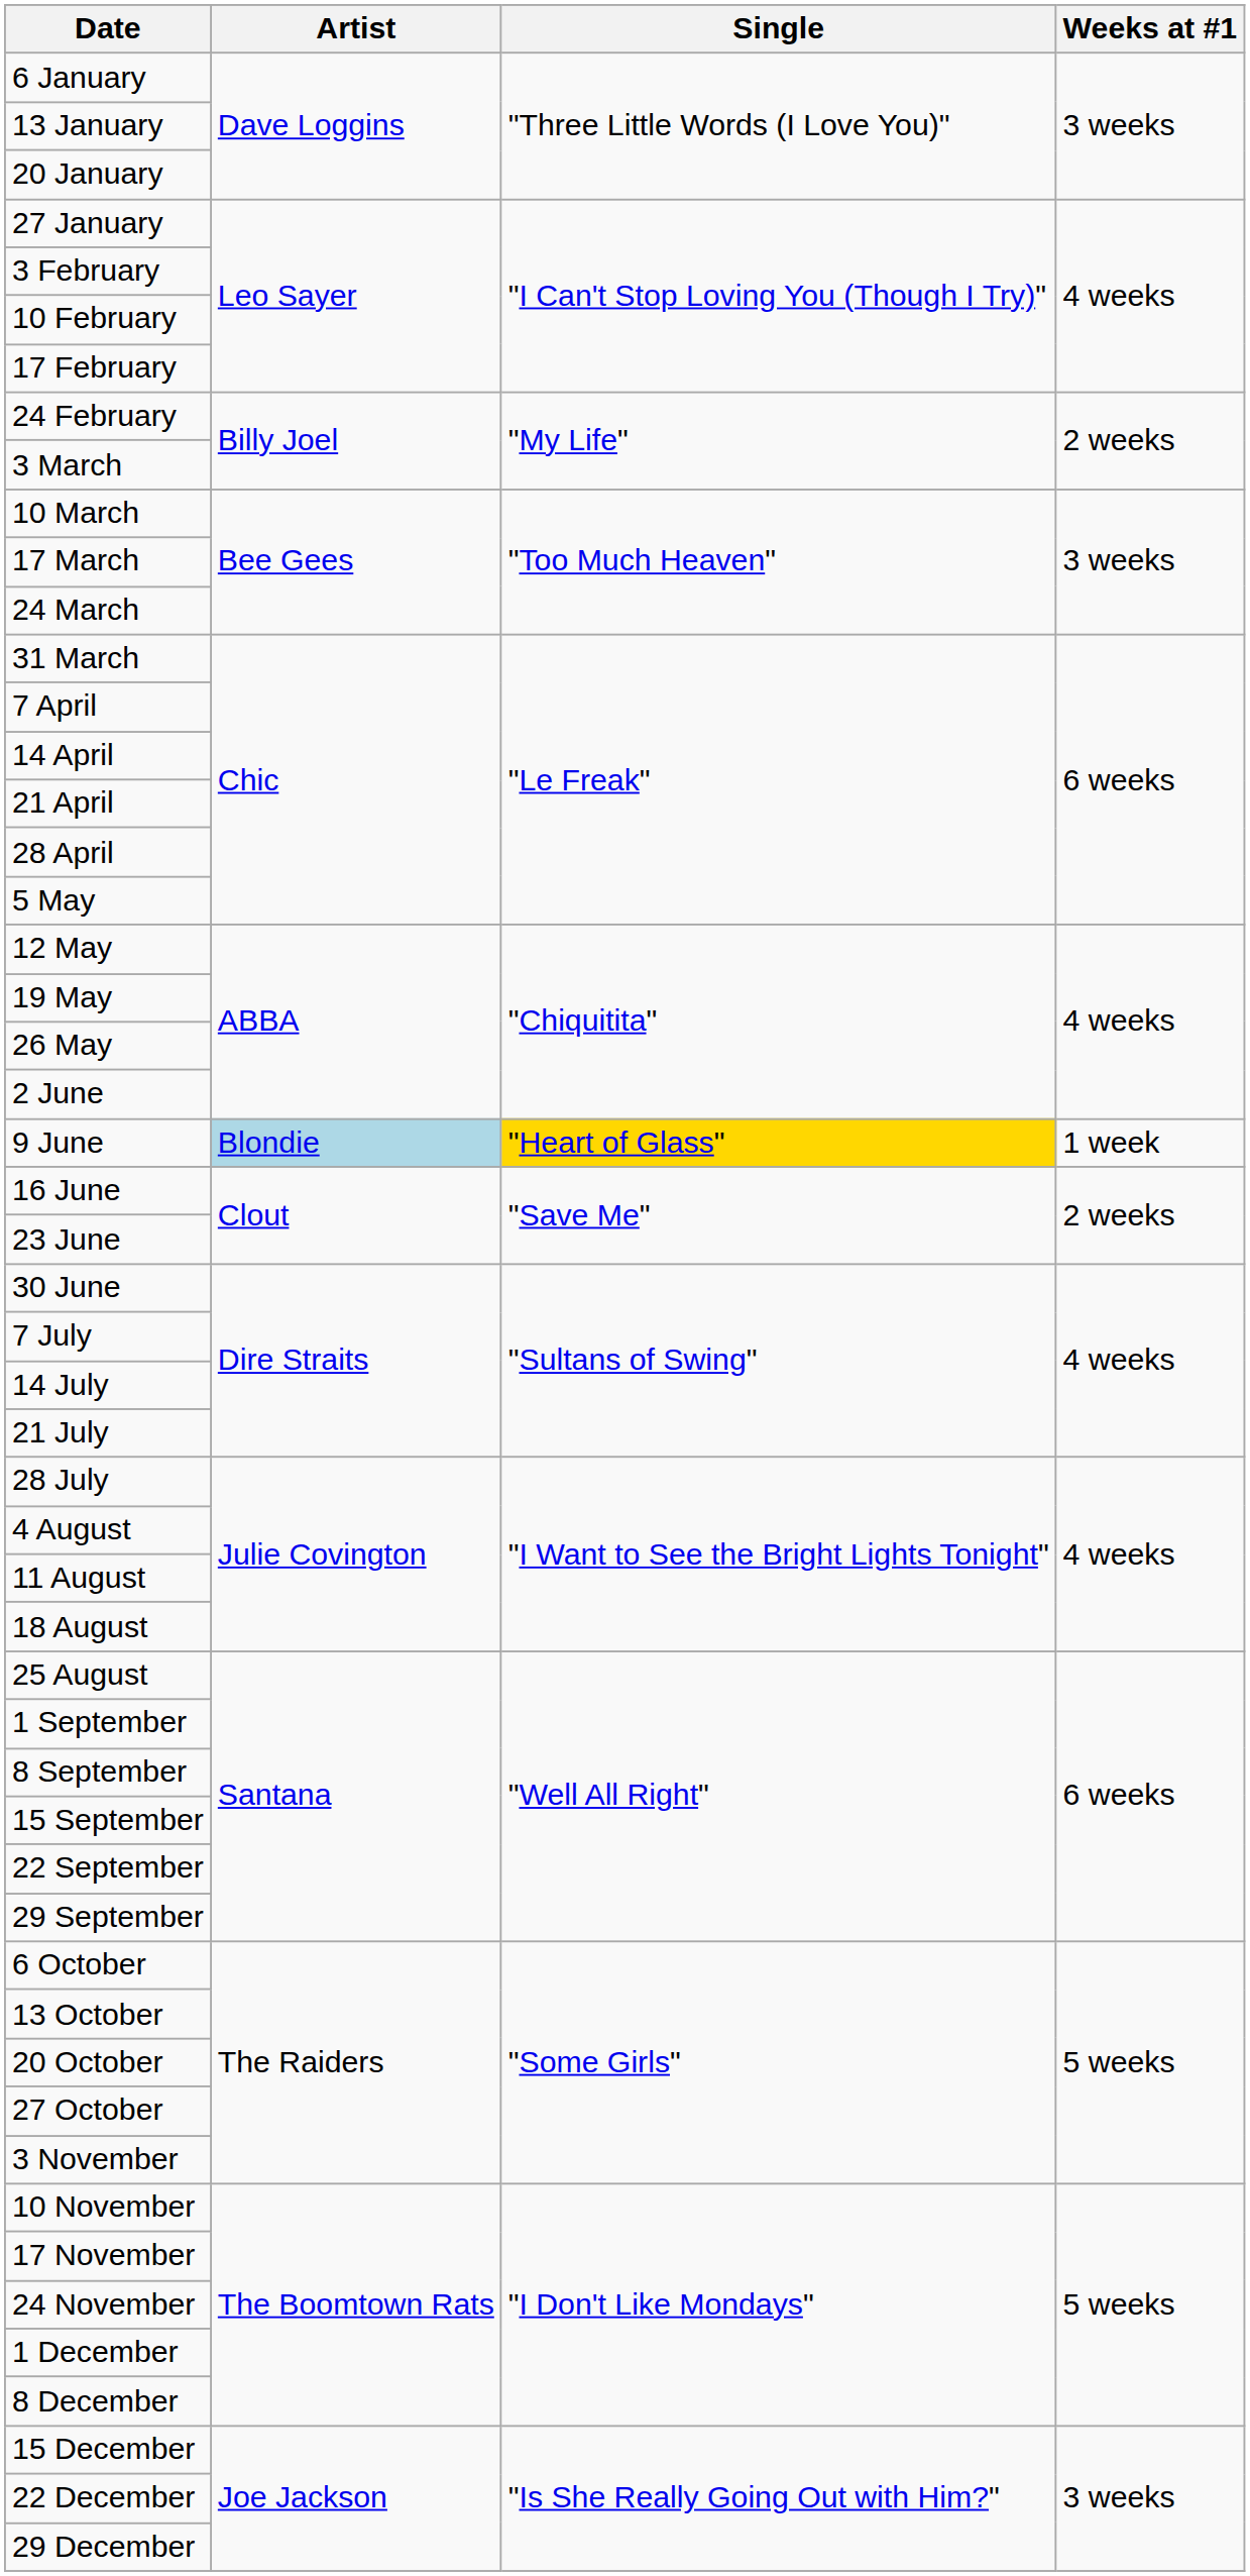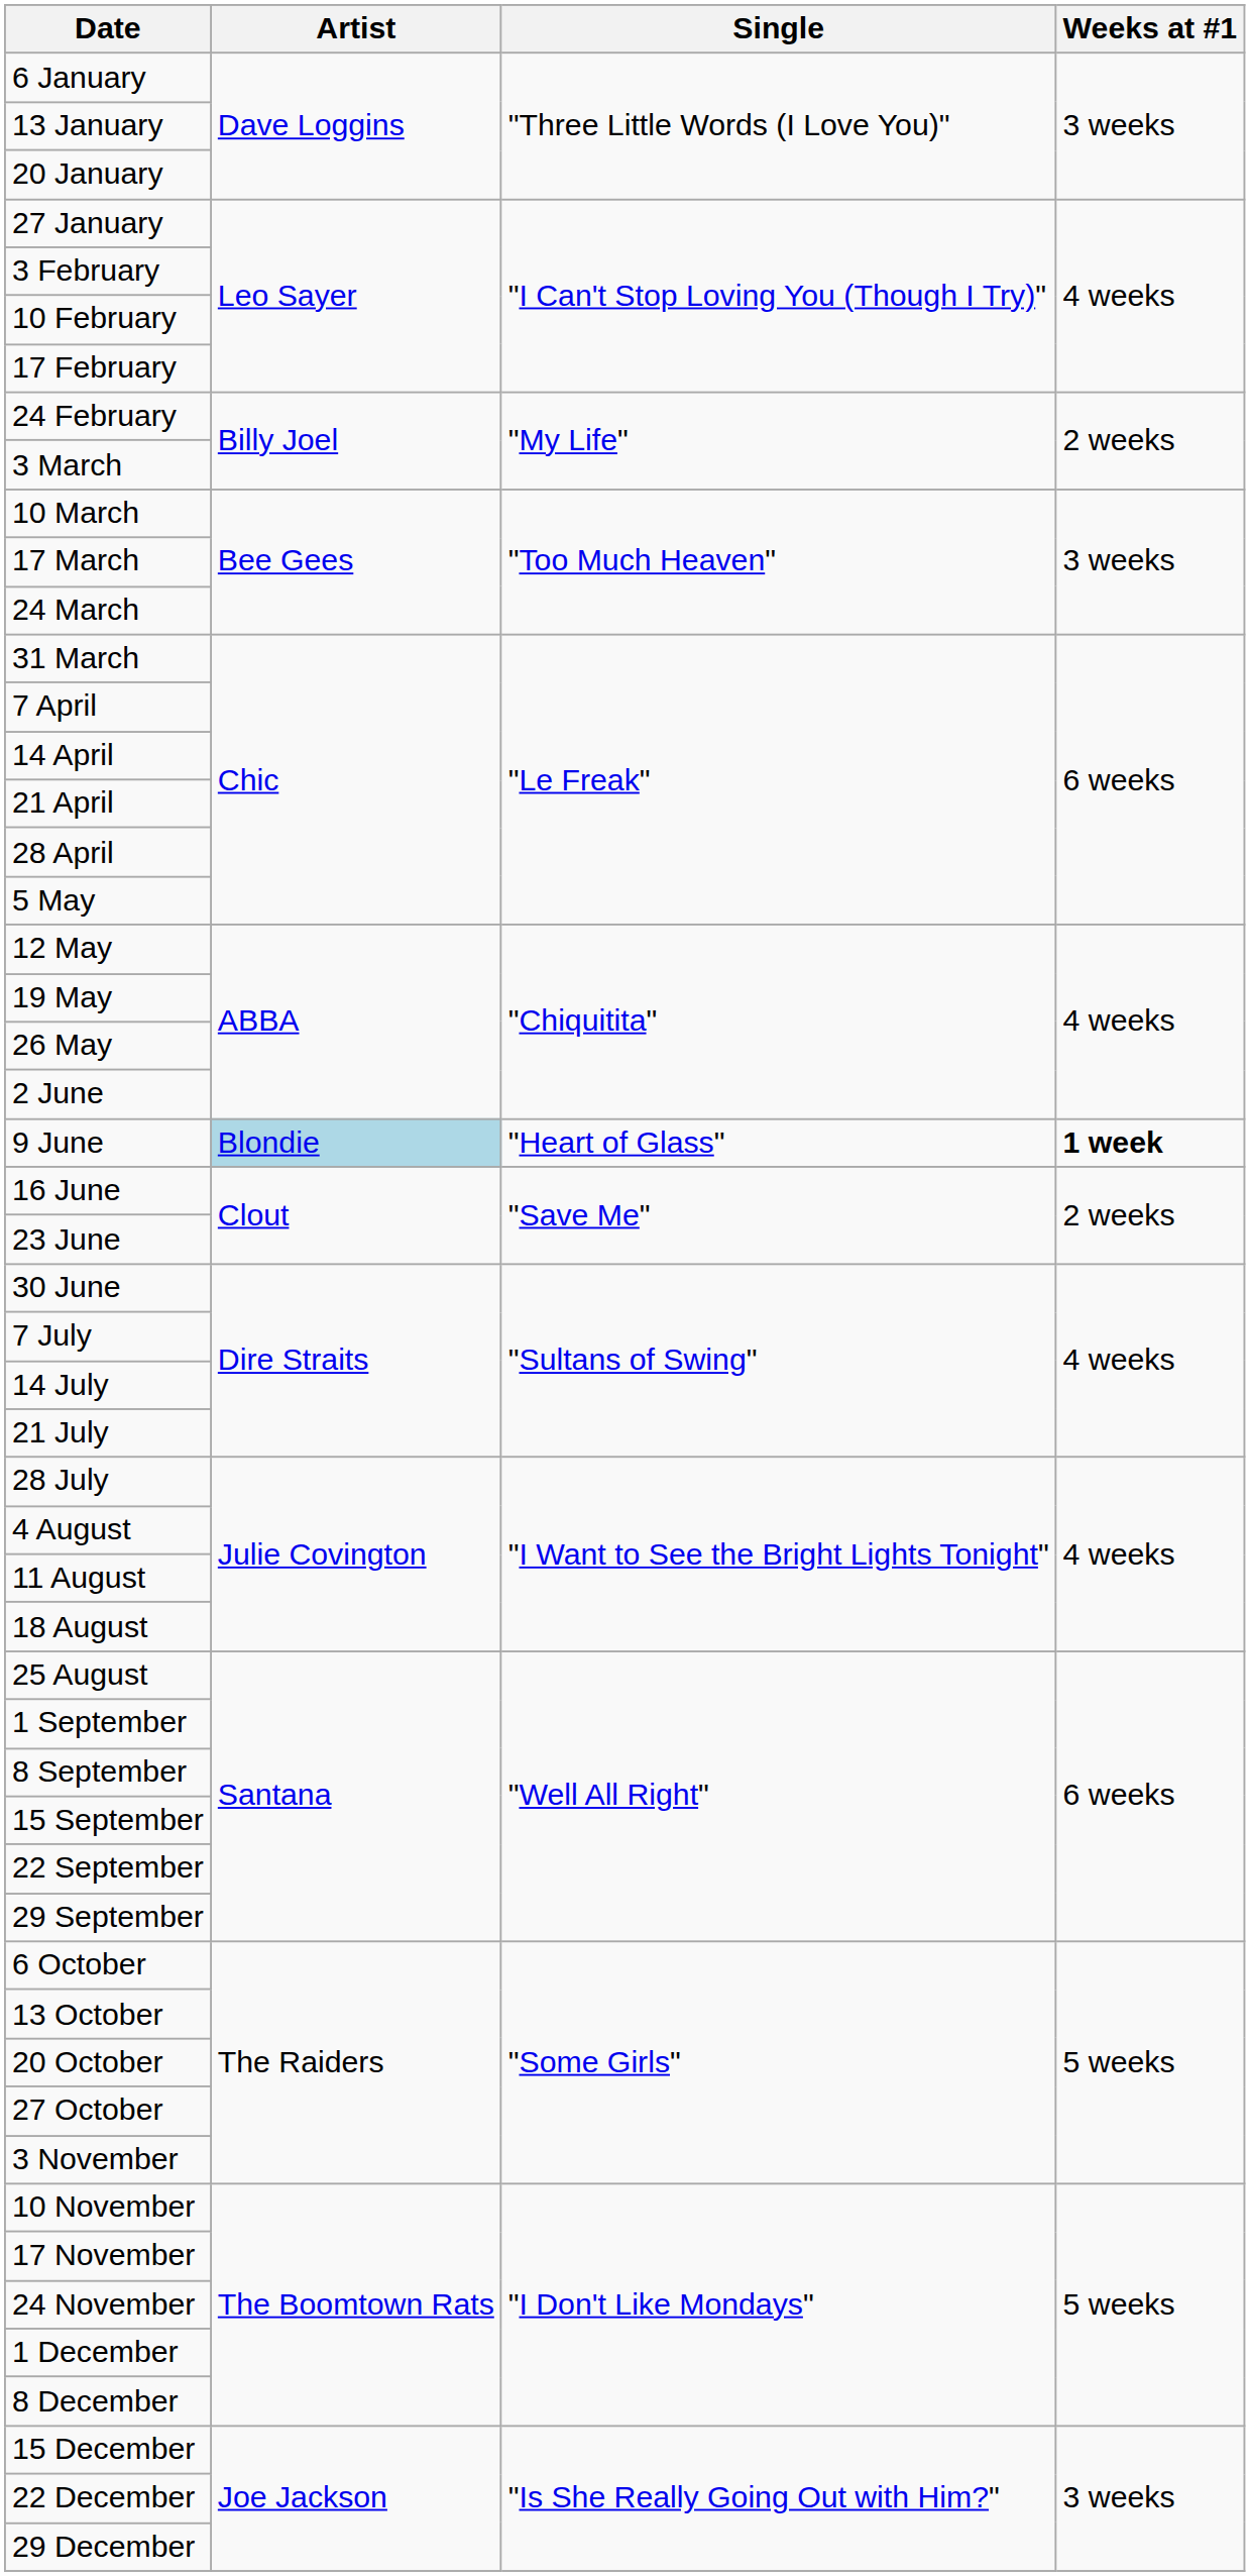9 June | Single: gold background -> no background
9 June | Weeks at #1: normal -> bold
